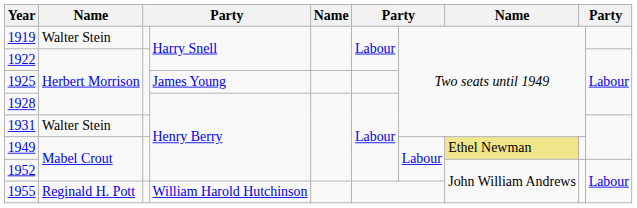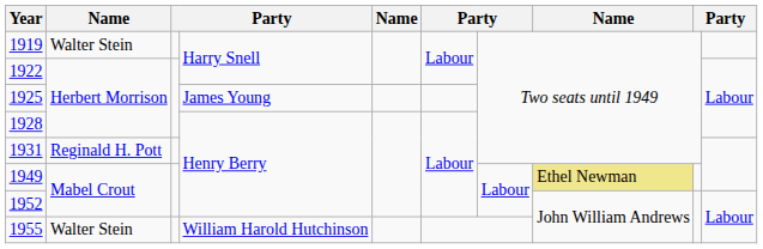1931 | column 2: Walter Stein -> Reginald H. Pott
1955 | column 2: Reginald H. Pott -> Walter Stein
